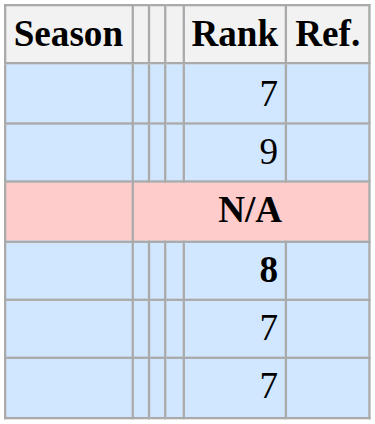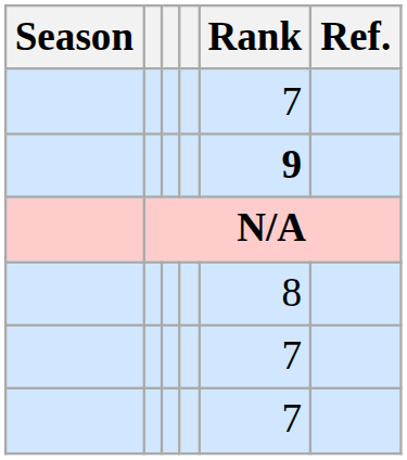row 3 | Rank: normal -> bold
row 5 | Rank: bold -> normal
